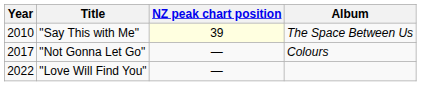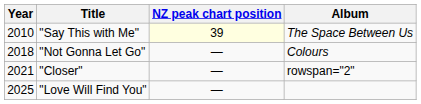"Not Gonna Let Go" | Year: 2017 -> 2018
+ row: 2021 | "Closer" | — | rowspan="2"
"Love Will Find You" | Year: 2022 -> 2025
